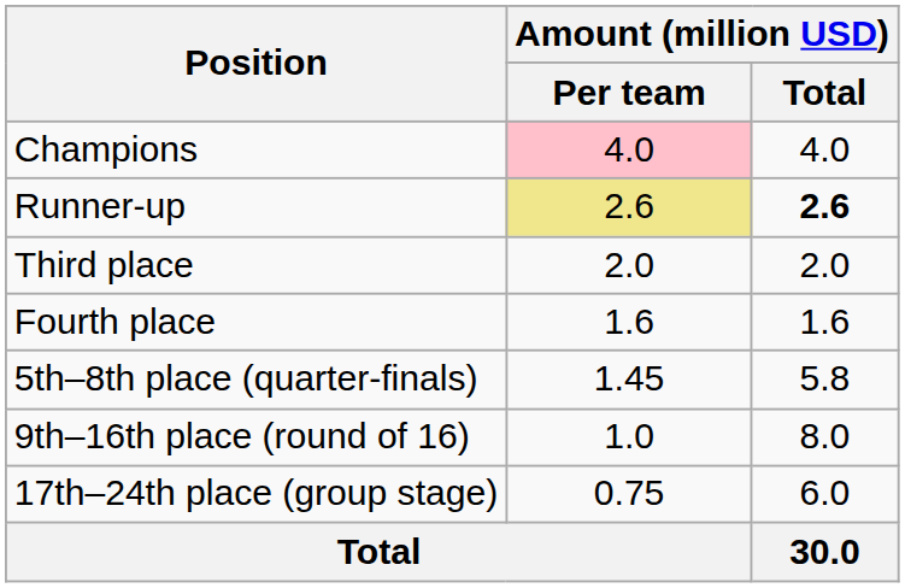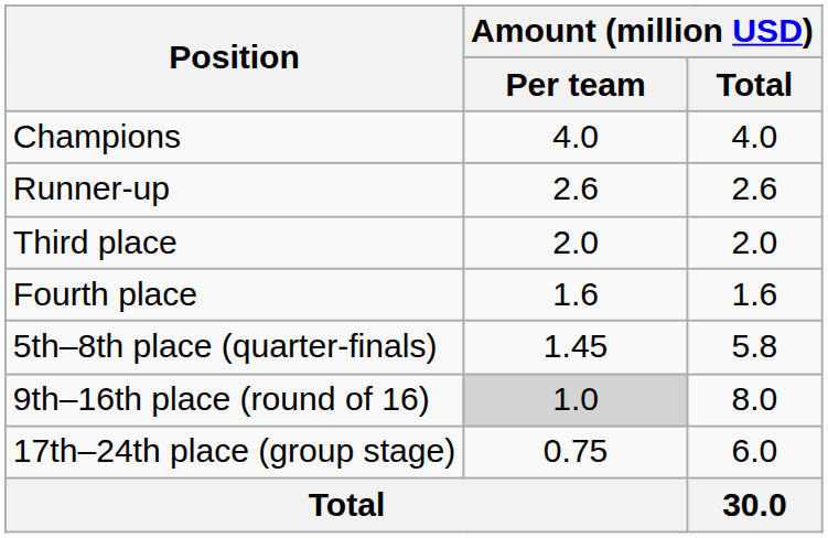Champions | Amount (million USD) / Per team: pink background -> no background
Runner-up | Amount (million USD) / Per team: khaki background -> no background
Runner-up | Amount (million USD) / Total: bold -> normal
9th–16th place (round of 16) | Amount (million USD) / Per team: no background -> lightgrey background
